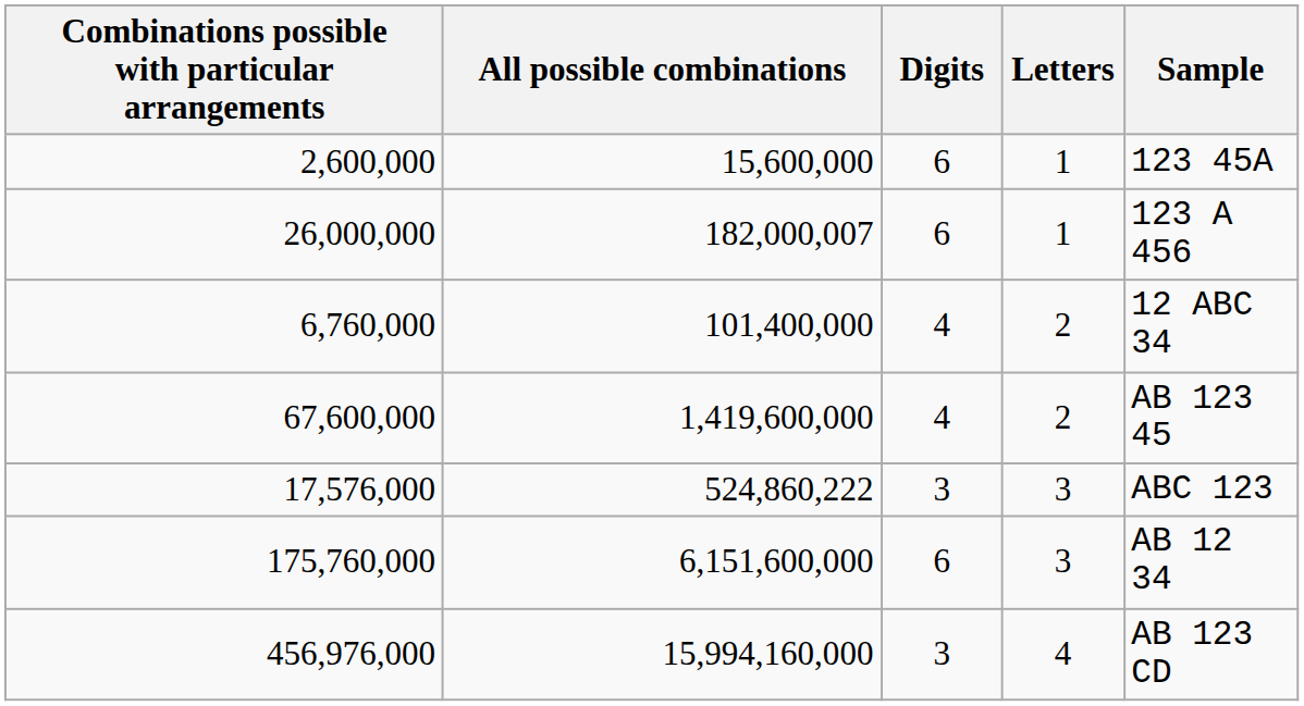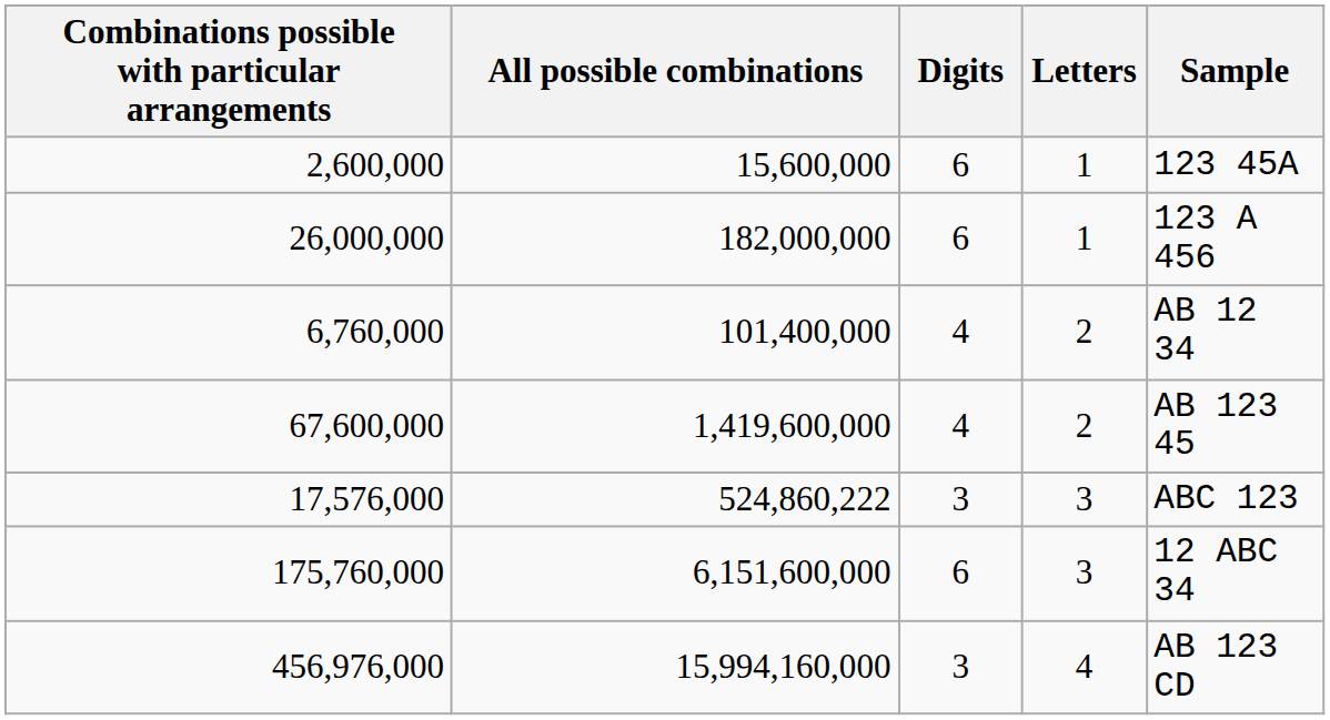26,000,000 | All possible combinations: 182,000,007 -> 182,000,000
6,760,000 | Sample: 12 ABC 34 -> AB 12 34
175,760,000 | Sample: AB 12 34 -> 12 ABC 34
